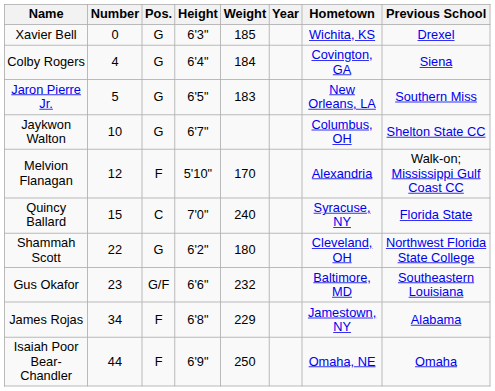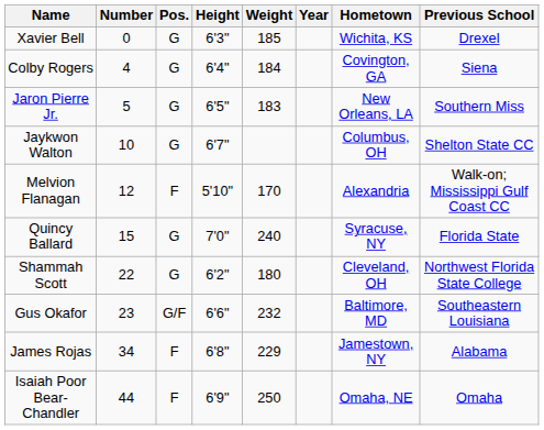Quincy Ballard | Pos.: C -> G
